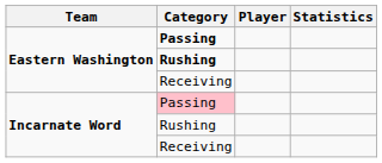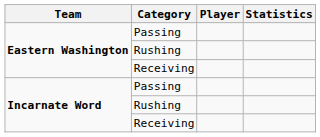Eastern Washington / Passing | Category: bold -> normal
Eastern Washington / Rushing | Category: bold -> normal
Incarnate Word / Passing | Category: pink background -> no background
